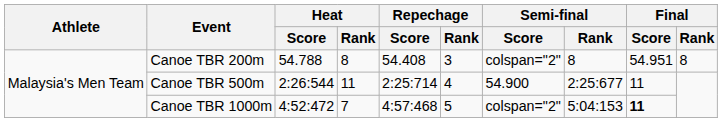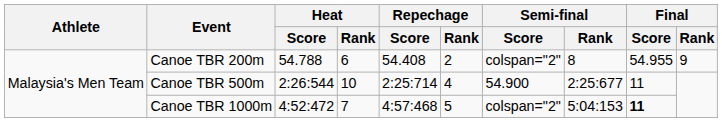Canoe TBR 200m | Heat / Rank: 8 -> 6
Canoe TBR 200m | Repechage / Rank: 3 -> 2
Canoe TBR 200m | Final / Score: 54.951 -> 54.955
Canoe TBR 200m | Final / Rank: 8 -> 9
Canoe TBR 500m | Heat / Rank: 11 -> 10
